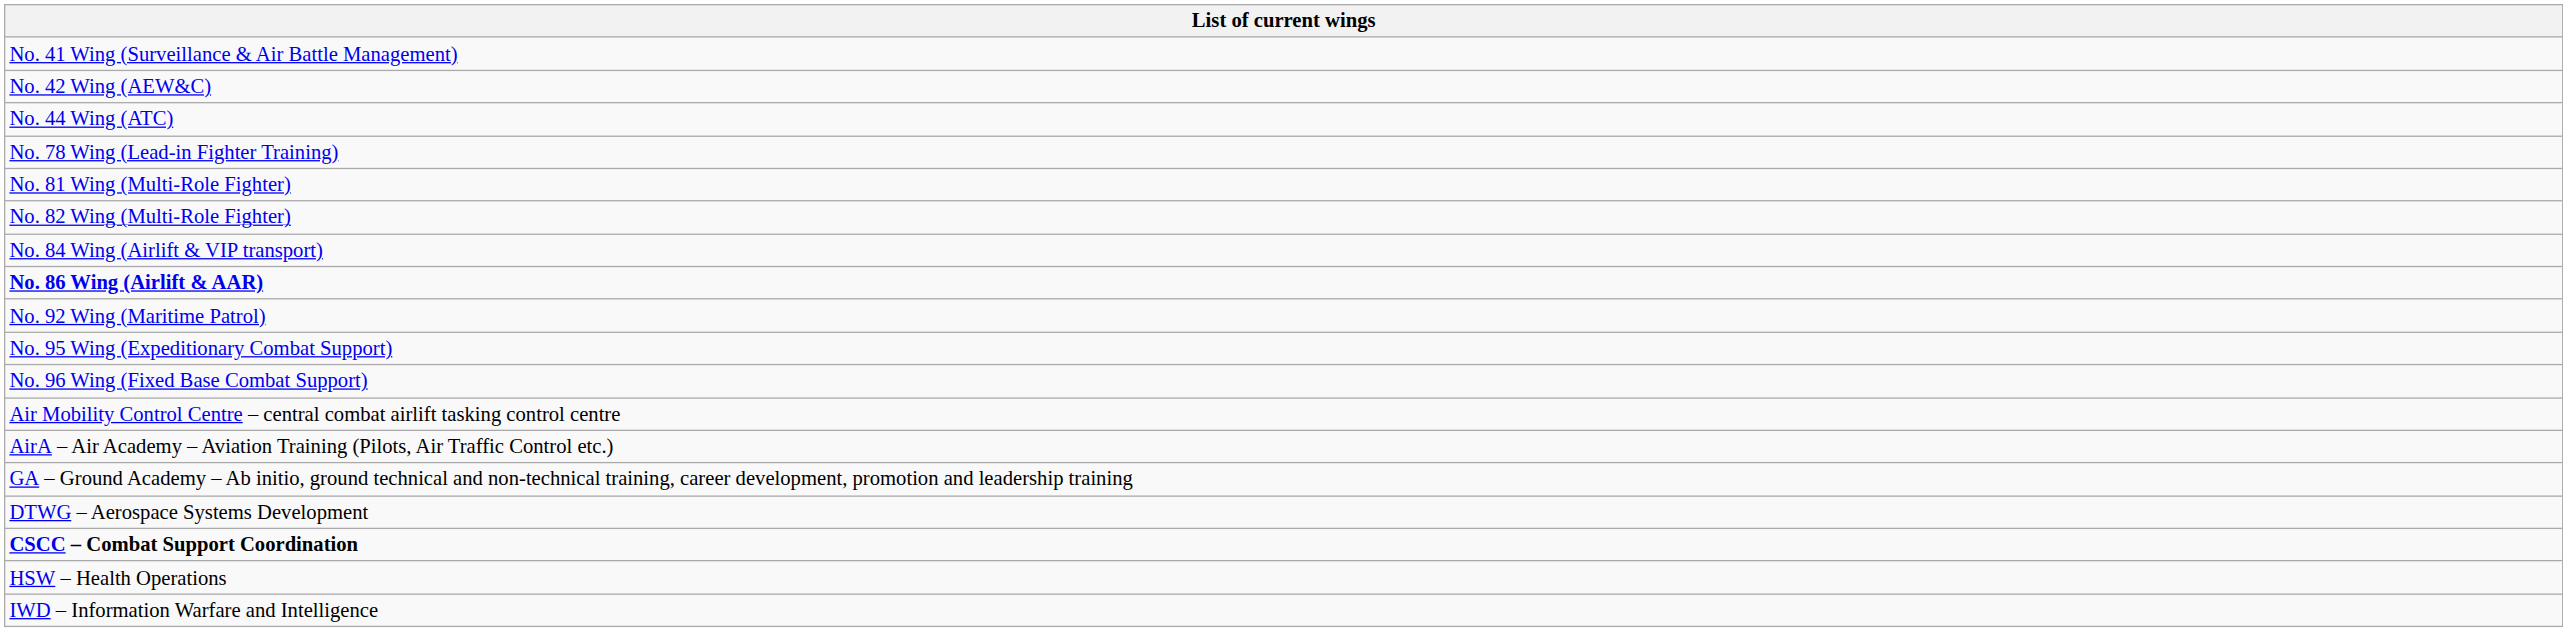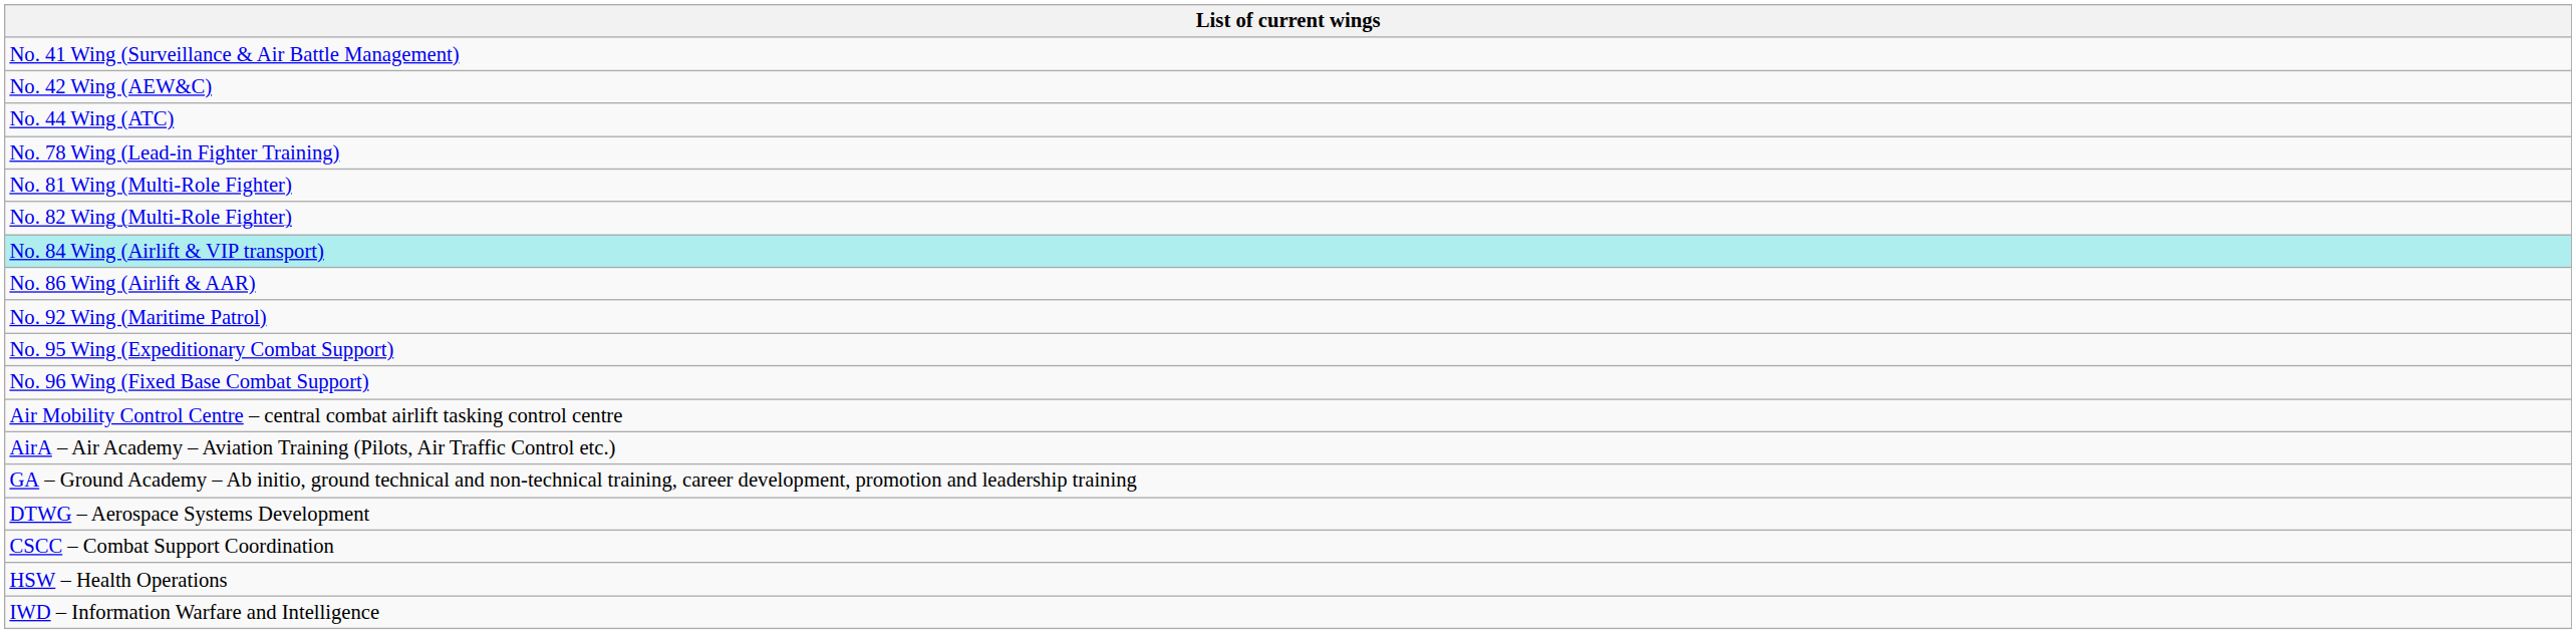row 8 | column 1: no background -> paleturquoise background
row 9 | column 1: bold -> normal
row 17 | column 1: bold -> normal
